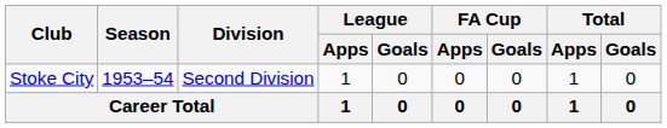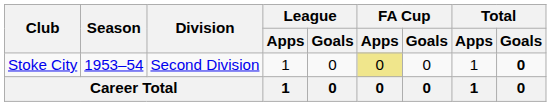Stoke City | FA Cup / Apps: no background -> khaki background
Stoke City | Total / Goals: normal -> bold
